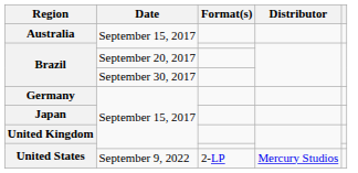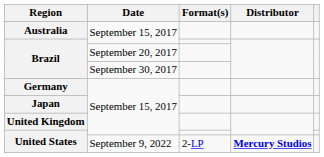United States / September 9, 2022 | Distributor: normal -> bold
